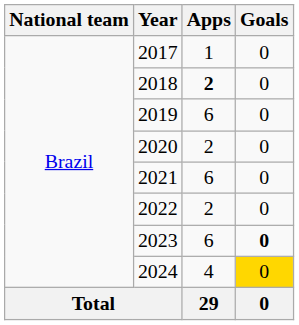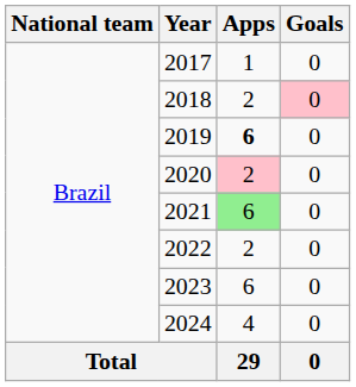2018 | Apps: bold -> normal
2018 | Goals: no background -> pink background
2019 | Apps: normal -> bold
2020 | Apps: no background -> pink background
2021 | Apps: no background -> lightgreen background
2023 | Goals: bold -> normal
2024 | Goals: gold background -> no background
